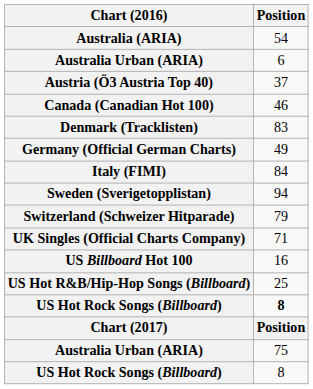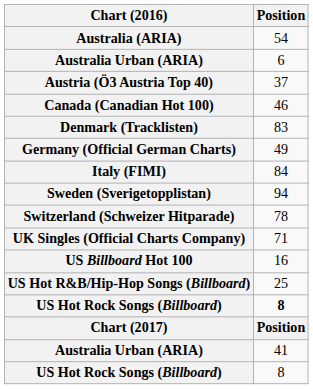row 10 | Position: 79 -> 78
row 16 | Position: 75 -> 41
